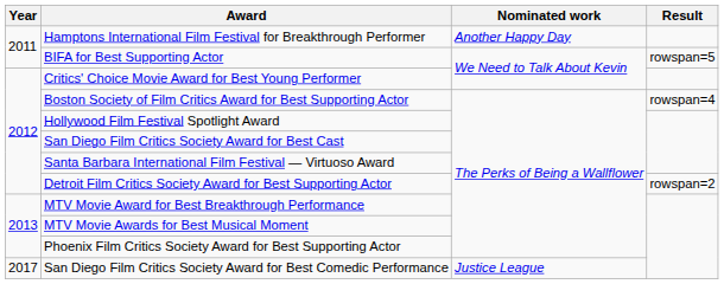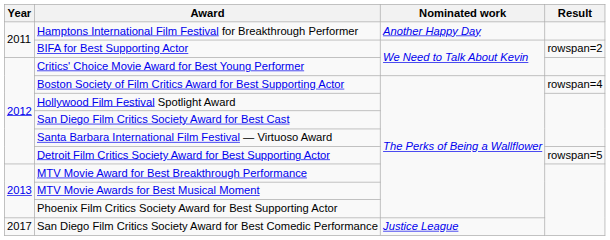BIFA for Best Supporting Actor | Result: rowspan=5 -> rowspan=2
Detroit Film Critics Society Award for Best Supporting Actor | Result: rowspan=2 -> rowspan=5
